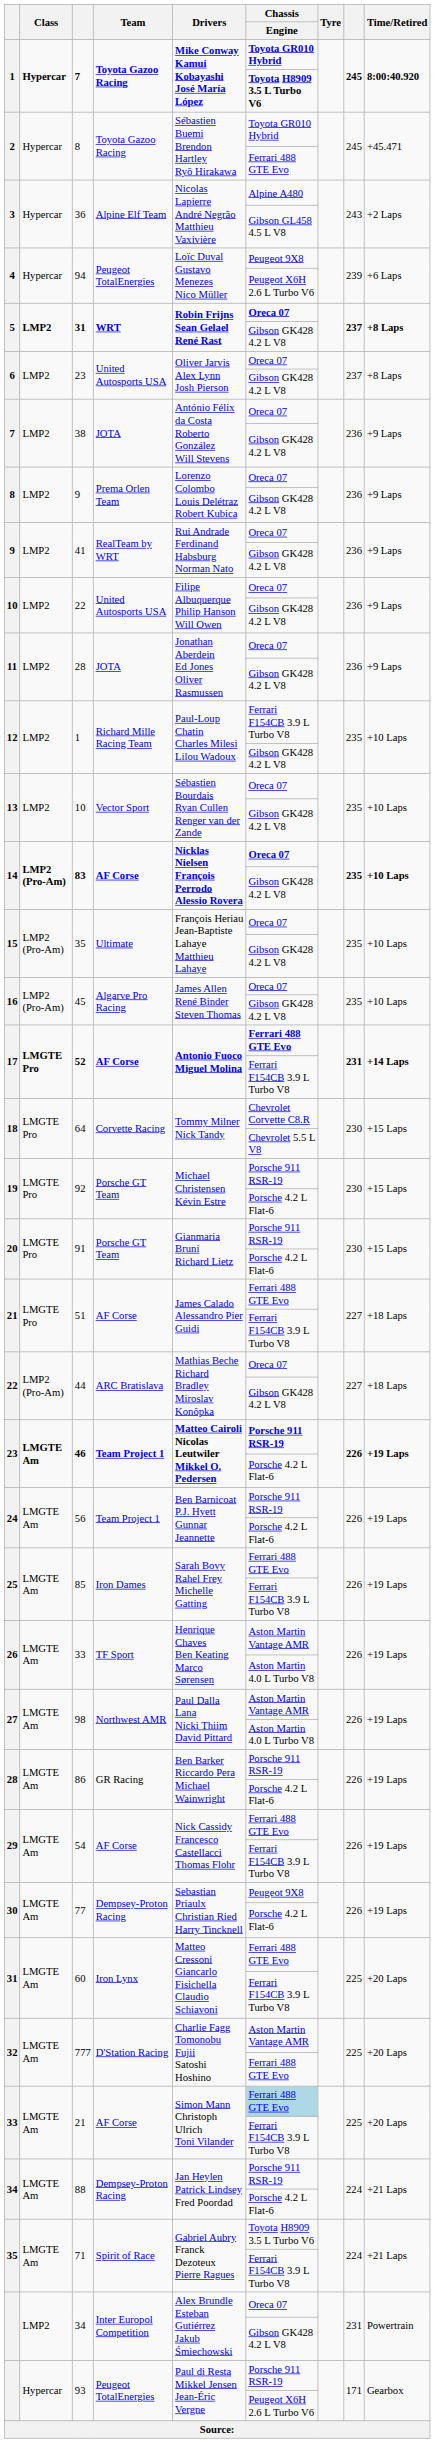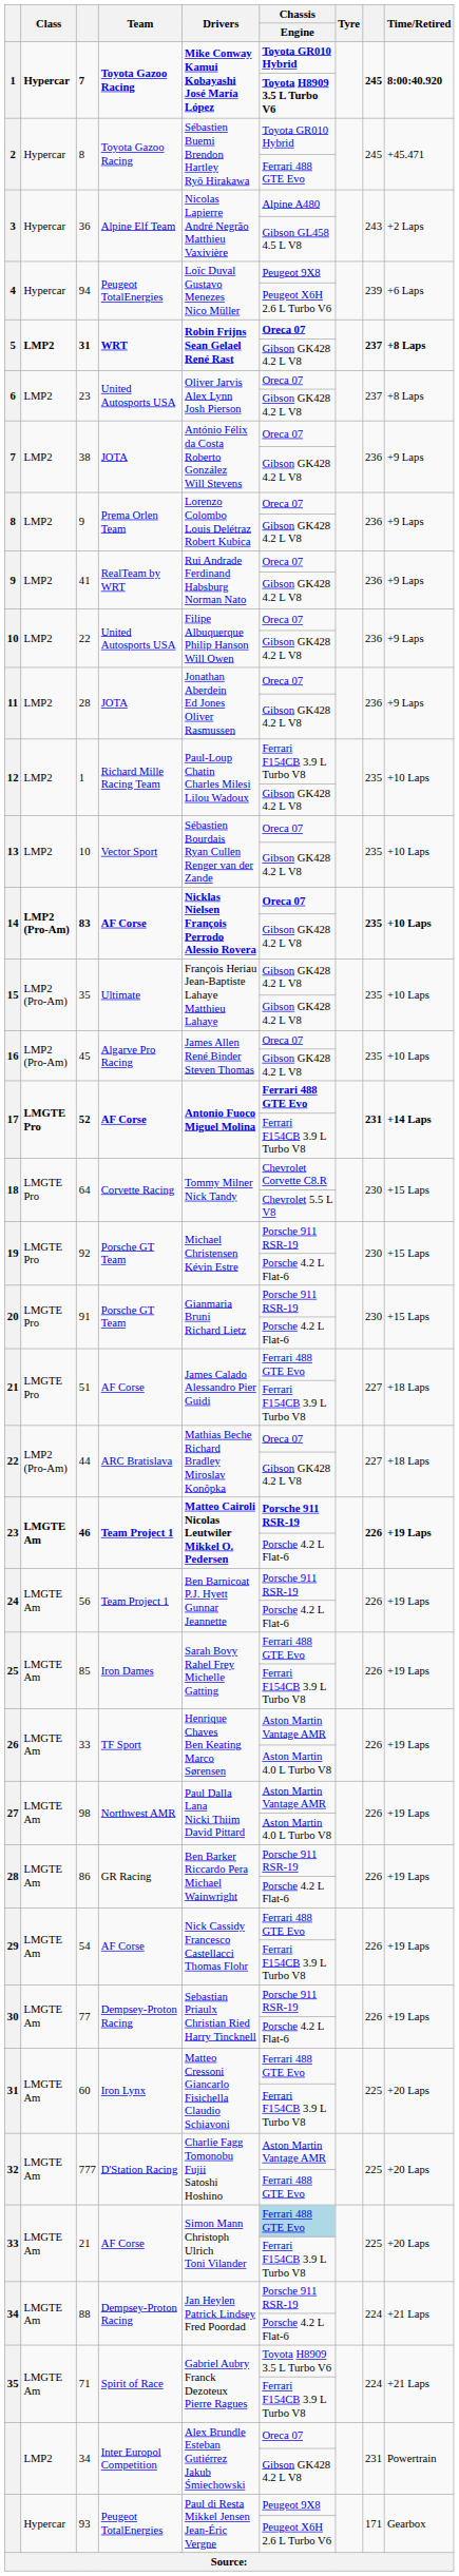row 31 | Chassis / Engine: Oreca 07 -> Gibson GK428 4.2 L V8
row 61 | Chassis / Engine: Peugeot 9X8 -> Porsche 911 RSR-19
row 75 | Chassis / Engine: Porsche 911 RSR-19 -> Peugeot 9X8
